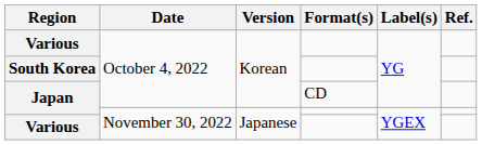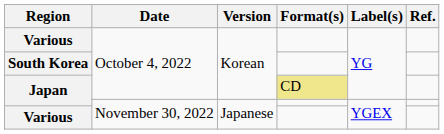Japan / October 4, 2022 | Format(s): no background -> khaki background
